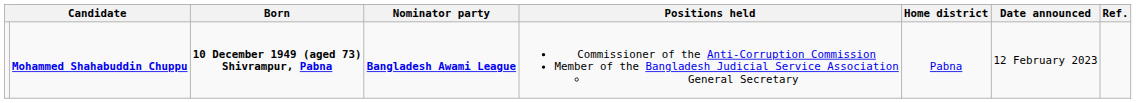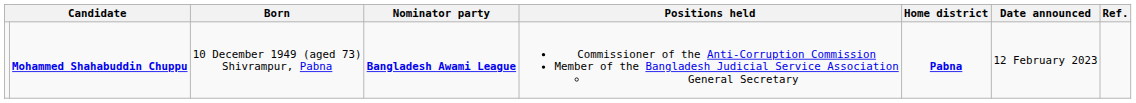Mohammed Shahabuddin Chuppu | Born: bold -> normal
Mohammed Shahabuddin Chuppu | Home district: normal -> bold
